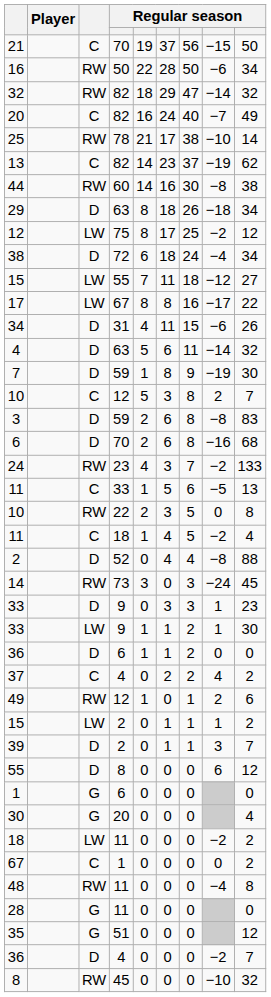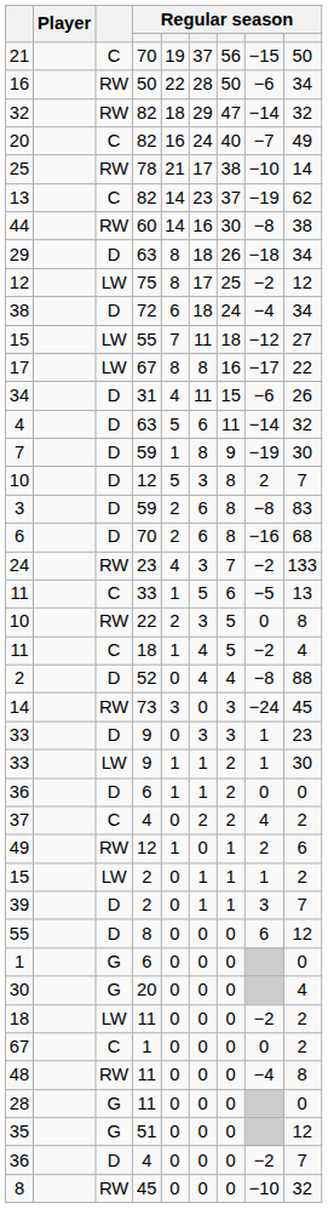10 / 12 | column 3: C -> D
